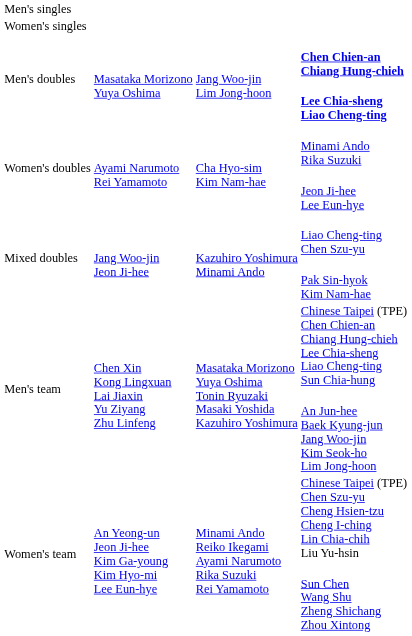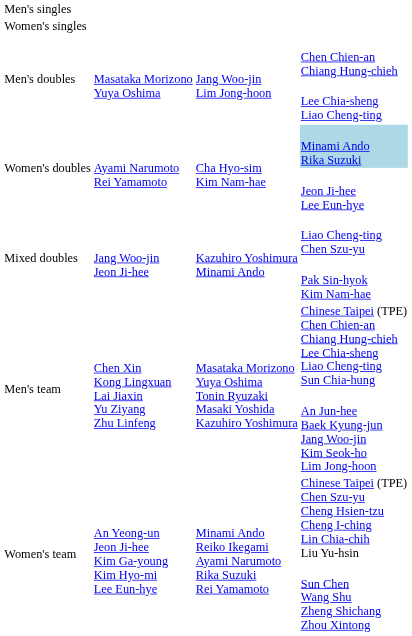Chen Chien-an Chiang Hung-chieh | column 4: bold -> normal
Lee Chia-sheng Liao Cheng-ting | column 4: bold -> normal
Minami Ando Rika Suzuki | column 4: no background -> lightblue background
